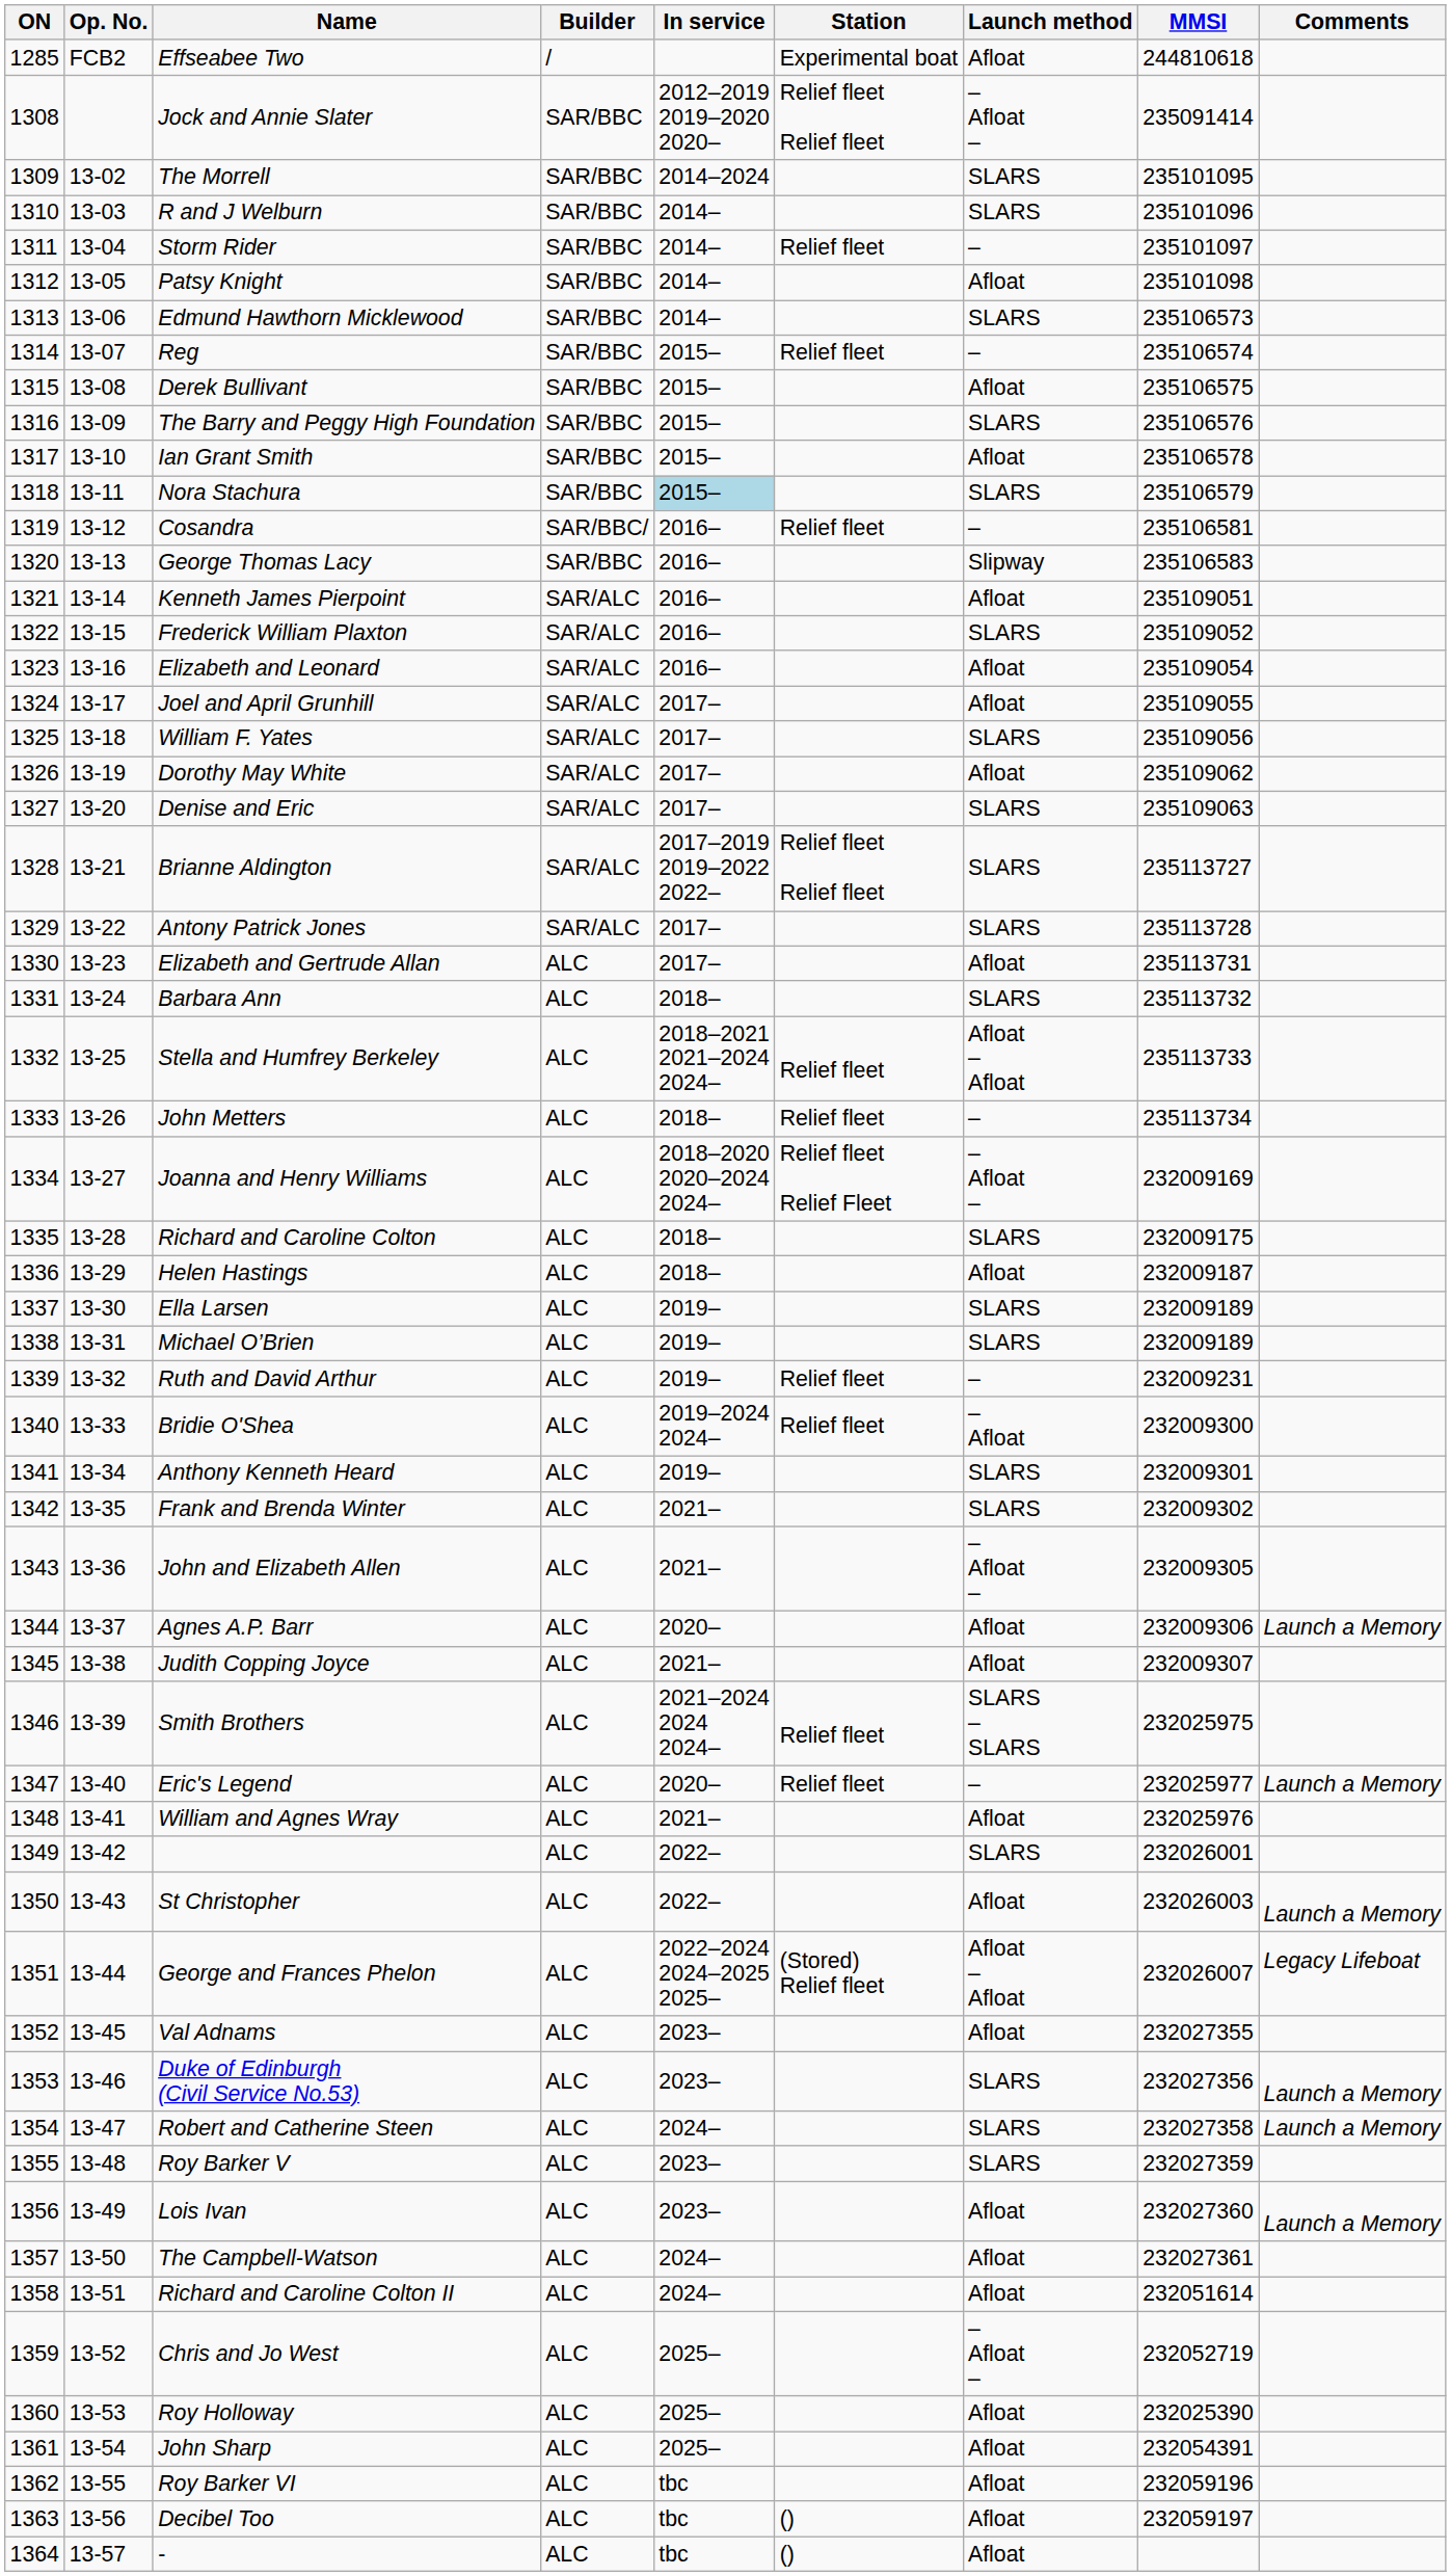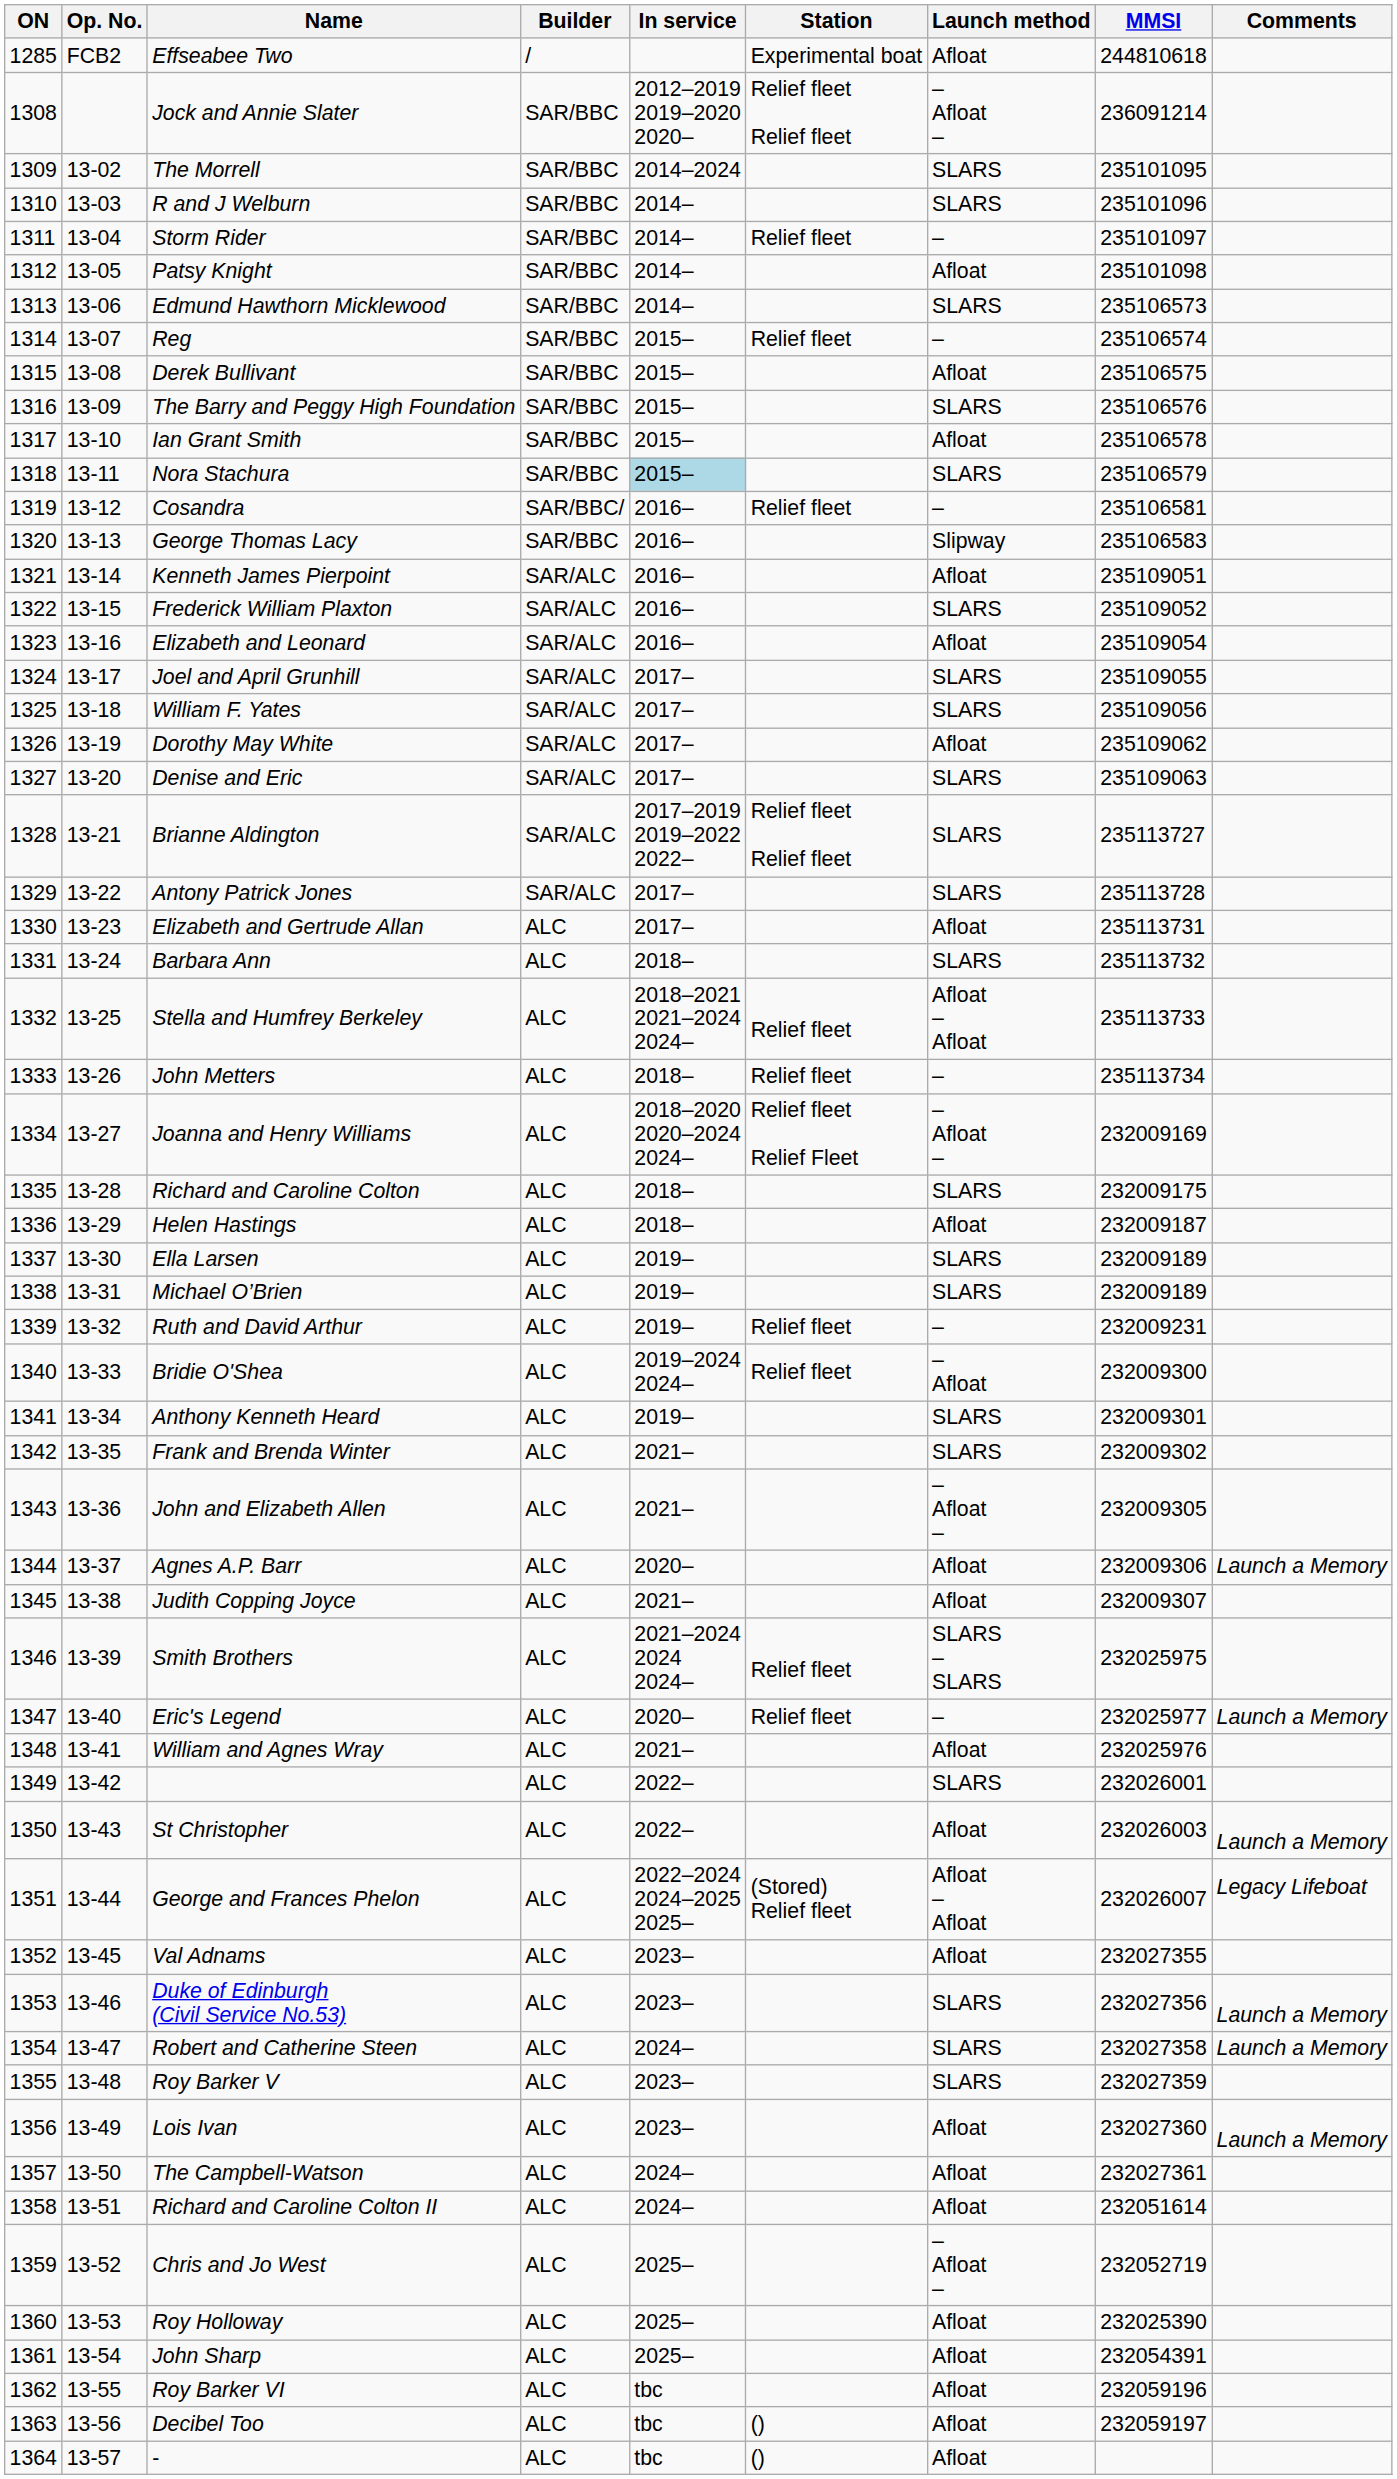Jock and Annie Slater | MMSI: 235091414 -> 236091214
Joel and April Grunhill | Launch method: Afloat -> SLARS
